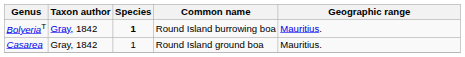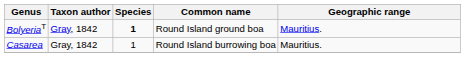BolyeriaT | Common name: Round Island burrowing boa -> Round Island ground boa
Casarea | Common name: Round Island ground boa -> Round Island burrowing boa
